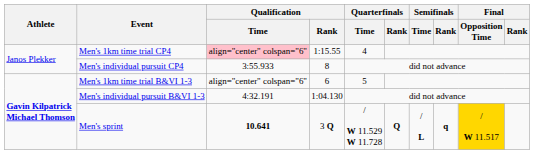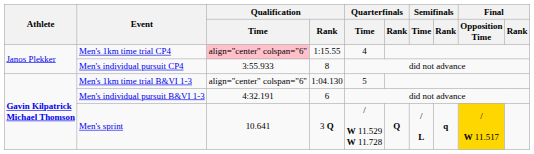Men's 1km time trial B&VI 1-3 | Qualification / Rank: 6 -> 1:04.130
Men's individual pursuit B&VI 1-3 | Qualification / Rank: 1:04.130 -> 6
Men's sprint | Qualification / Time: bold -> normal
